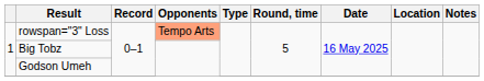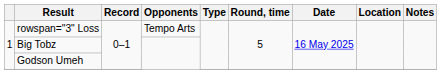rowspan="3" Loss | Opponents: lightsalmon background -> no background
